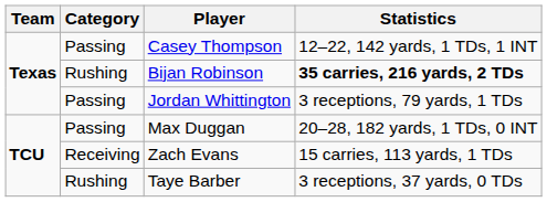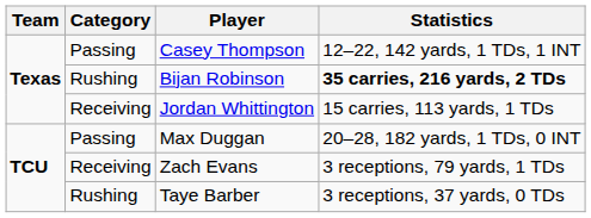Jordan Whittington | Category: Passing -> Receiving
Jordan Whittington | Statistics: 3 receptions, 79 yards, 1 TDs -> 15 carries, 113 yards, 1 TDs
Zach Evans | Statistics: 15 carries, 113 yards, 1 TDs -> 3 receptions, 79 yards, 1 TDs
